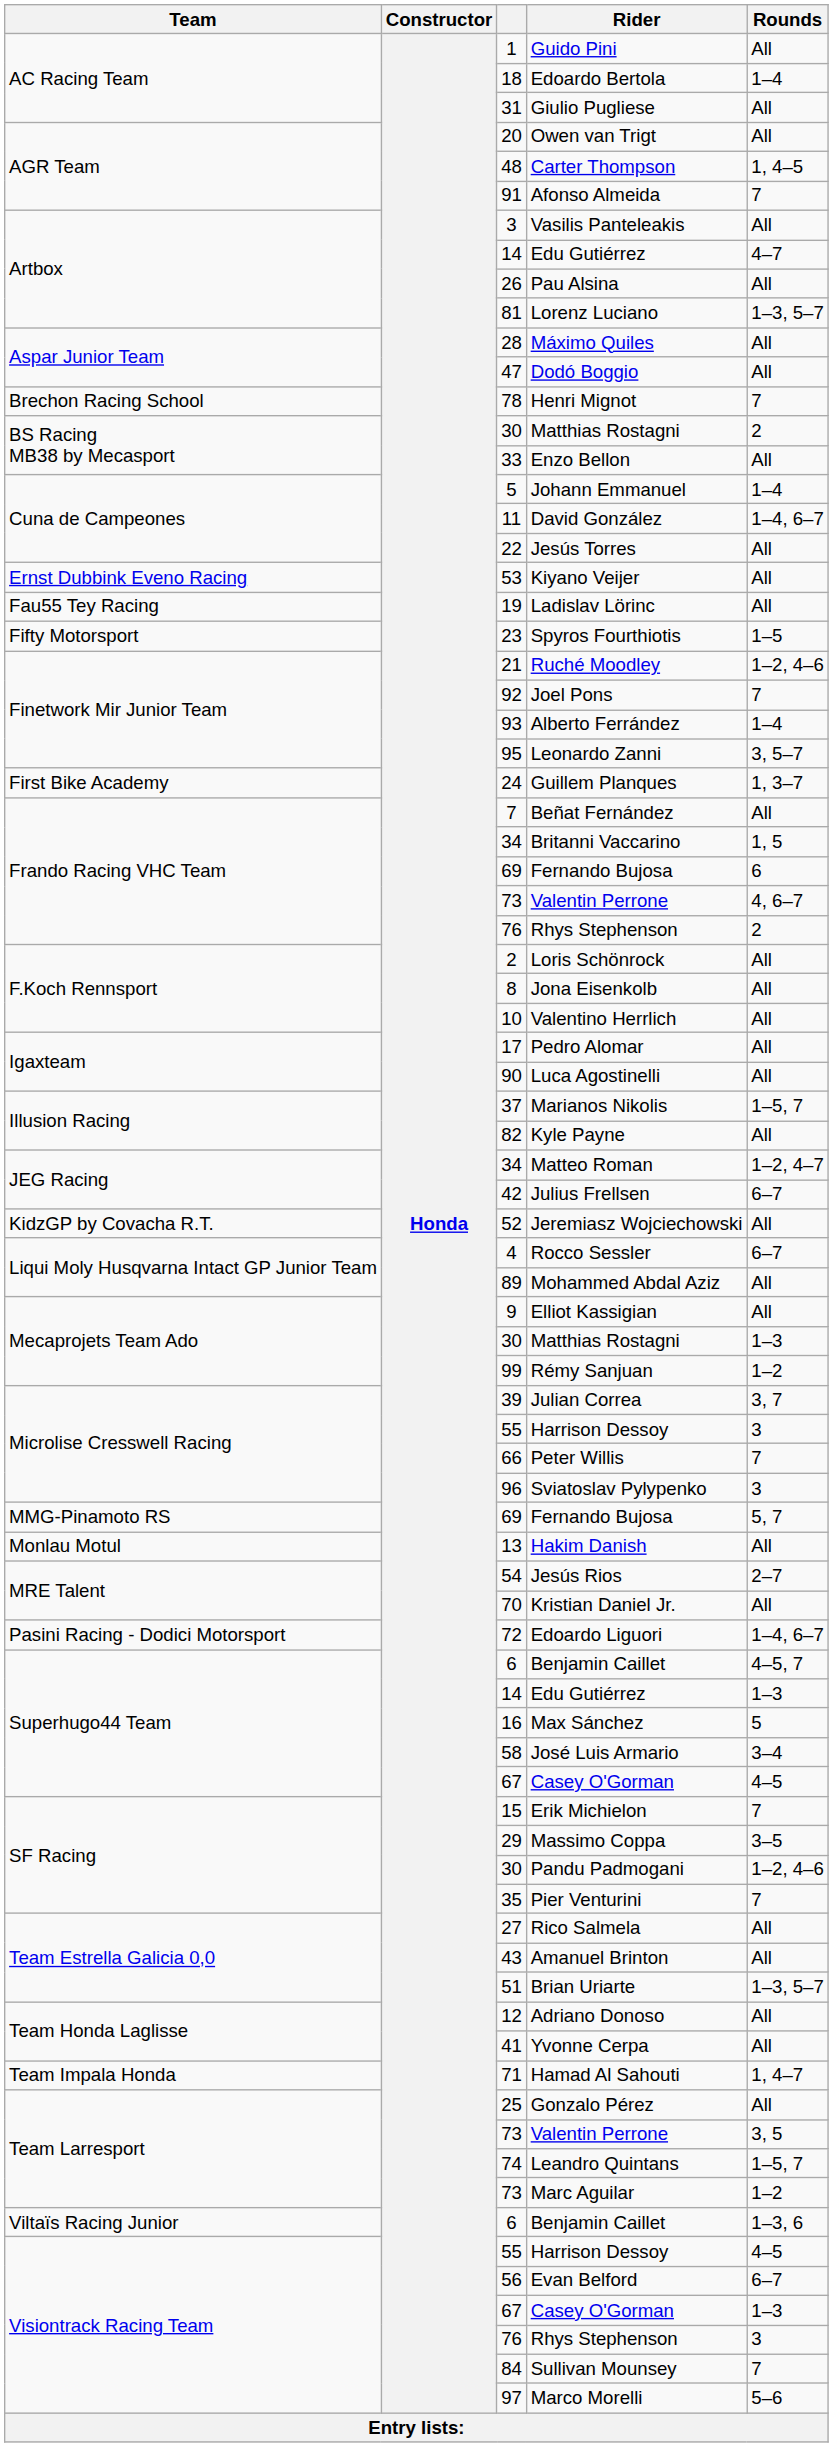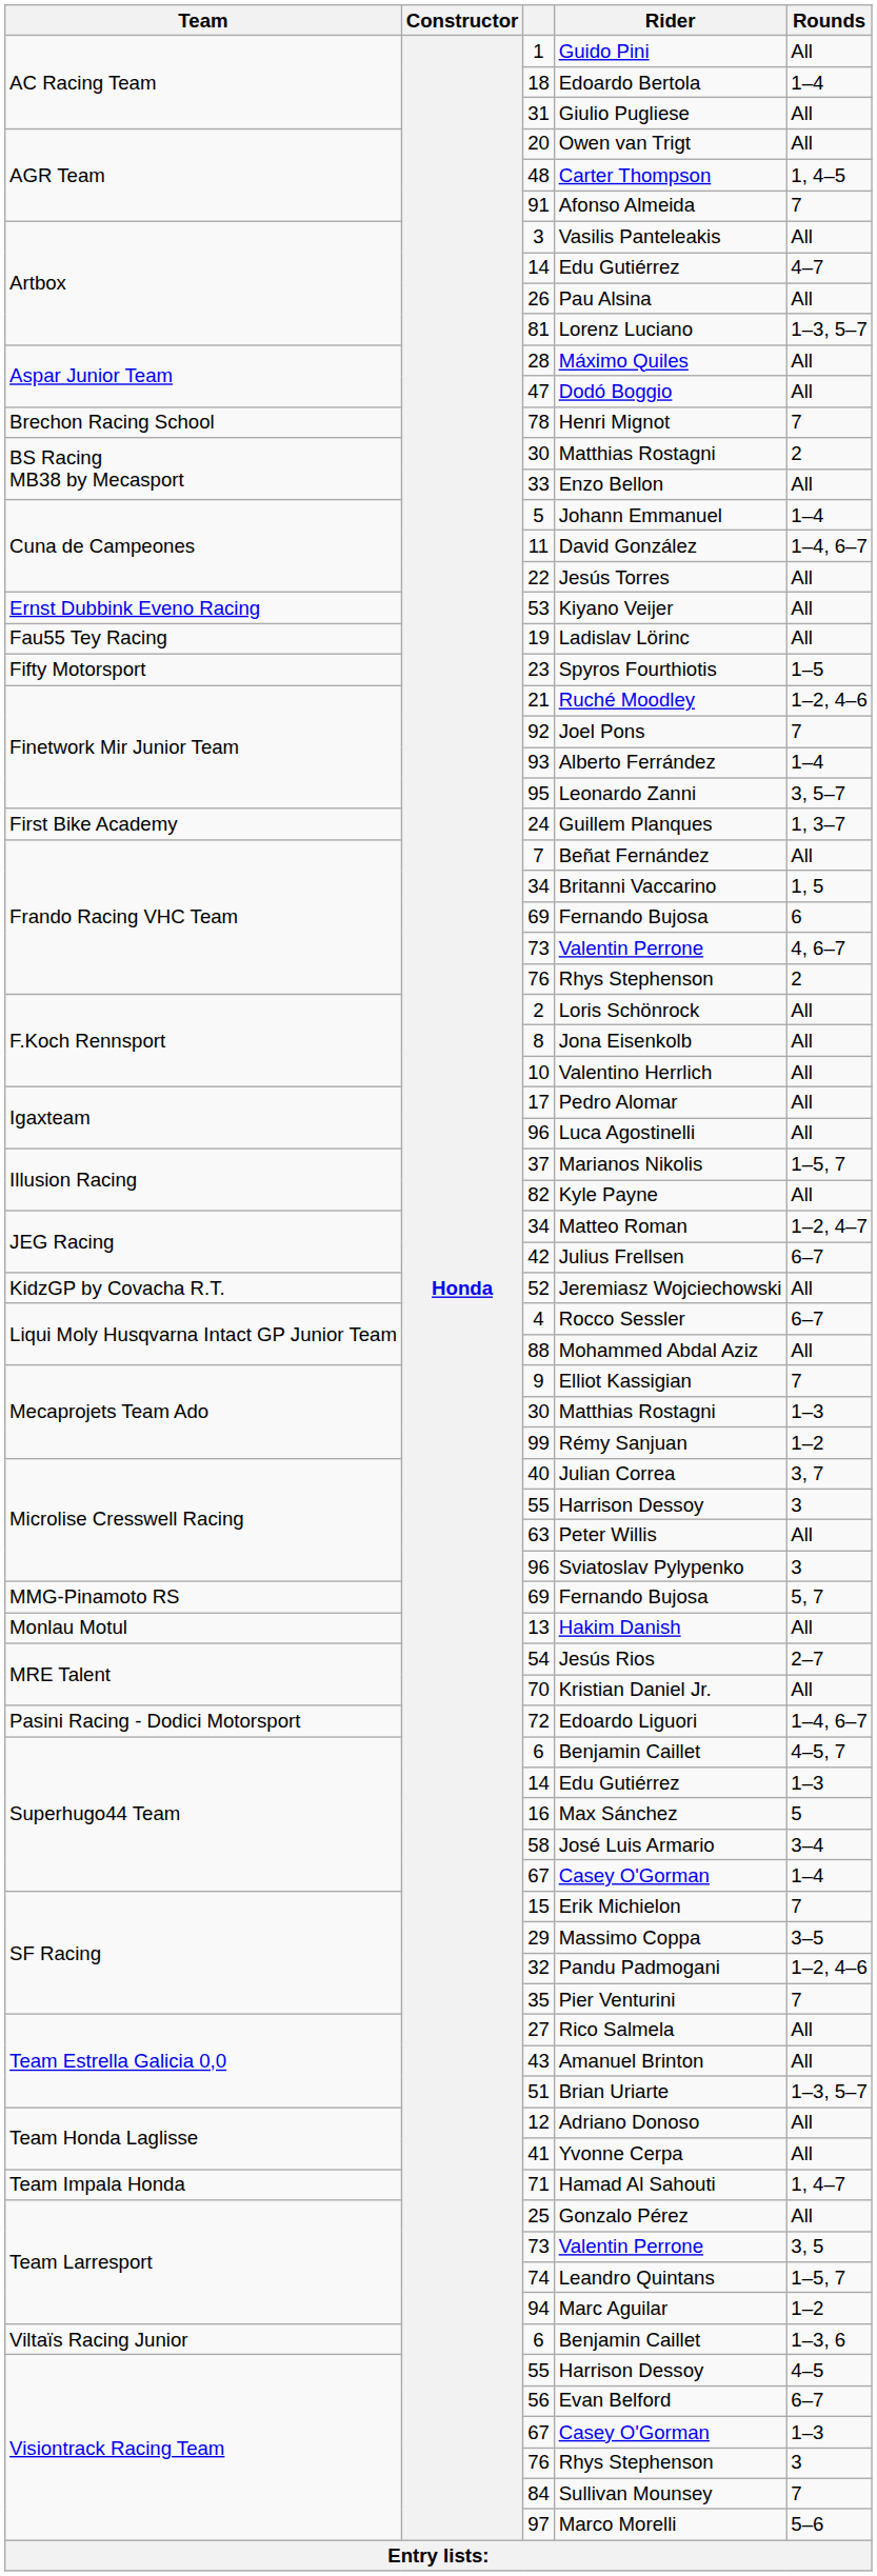Luca Agostinelli | column 3: 90 -> 96
Mohammed Abdal Aziz | column 3: 89 -> 88
Elliot Kassigian | Rounds: All -> 7
Julian Correa | column 3: 39 -> 40
Peter Willis | column 3: 66 -> 63
Peter Willis | Rounds: 7 -> All
Superhugo44 Team / Casey O'Gorman | Rounds: 4–5 -> 1–4
Pandu Padmogani | column 3: 30 -> 32
Marc Aguilar | column 3: 73 -> 94
